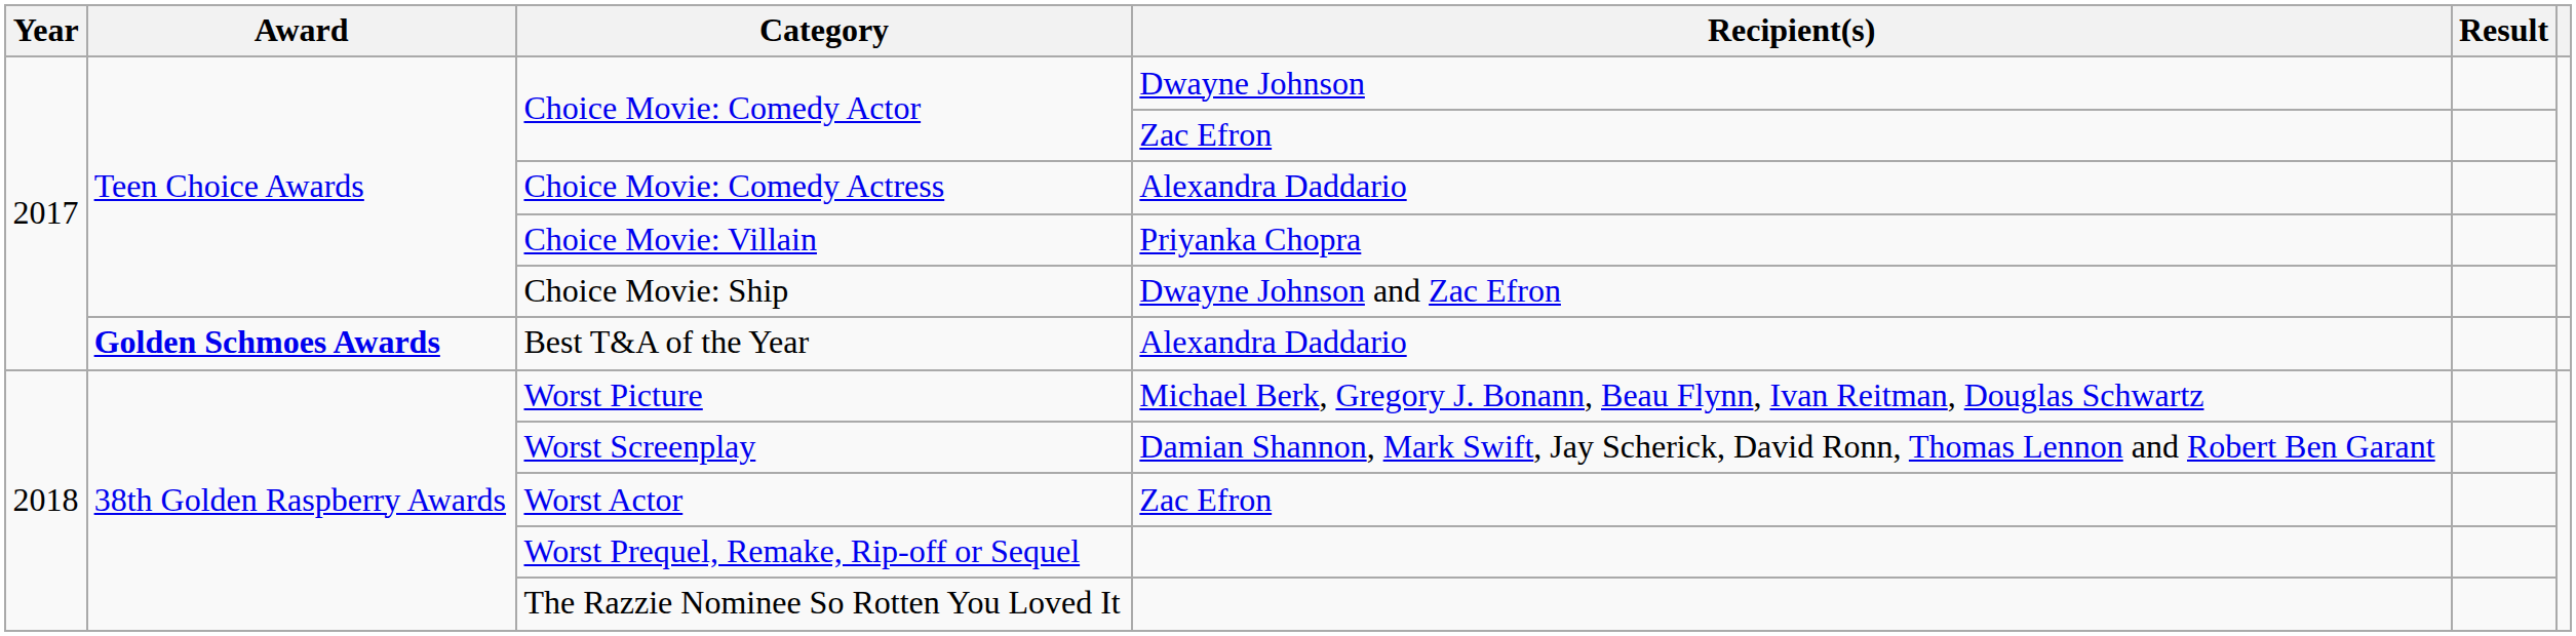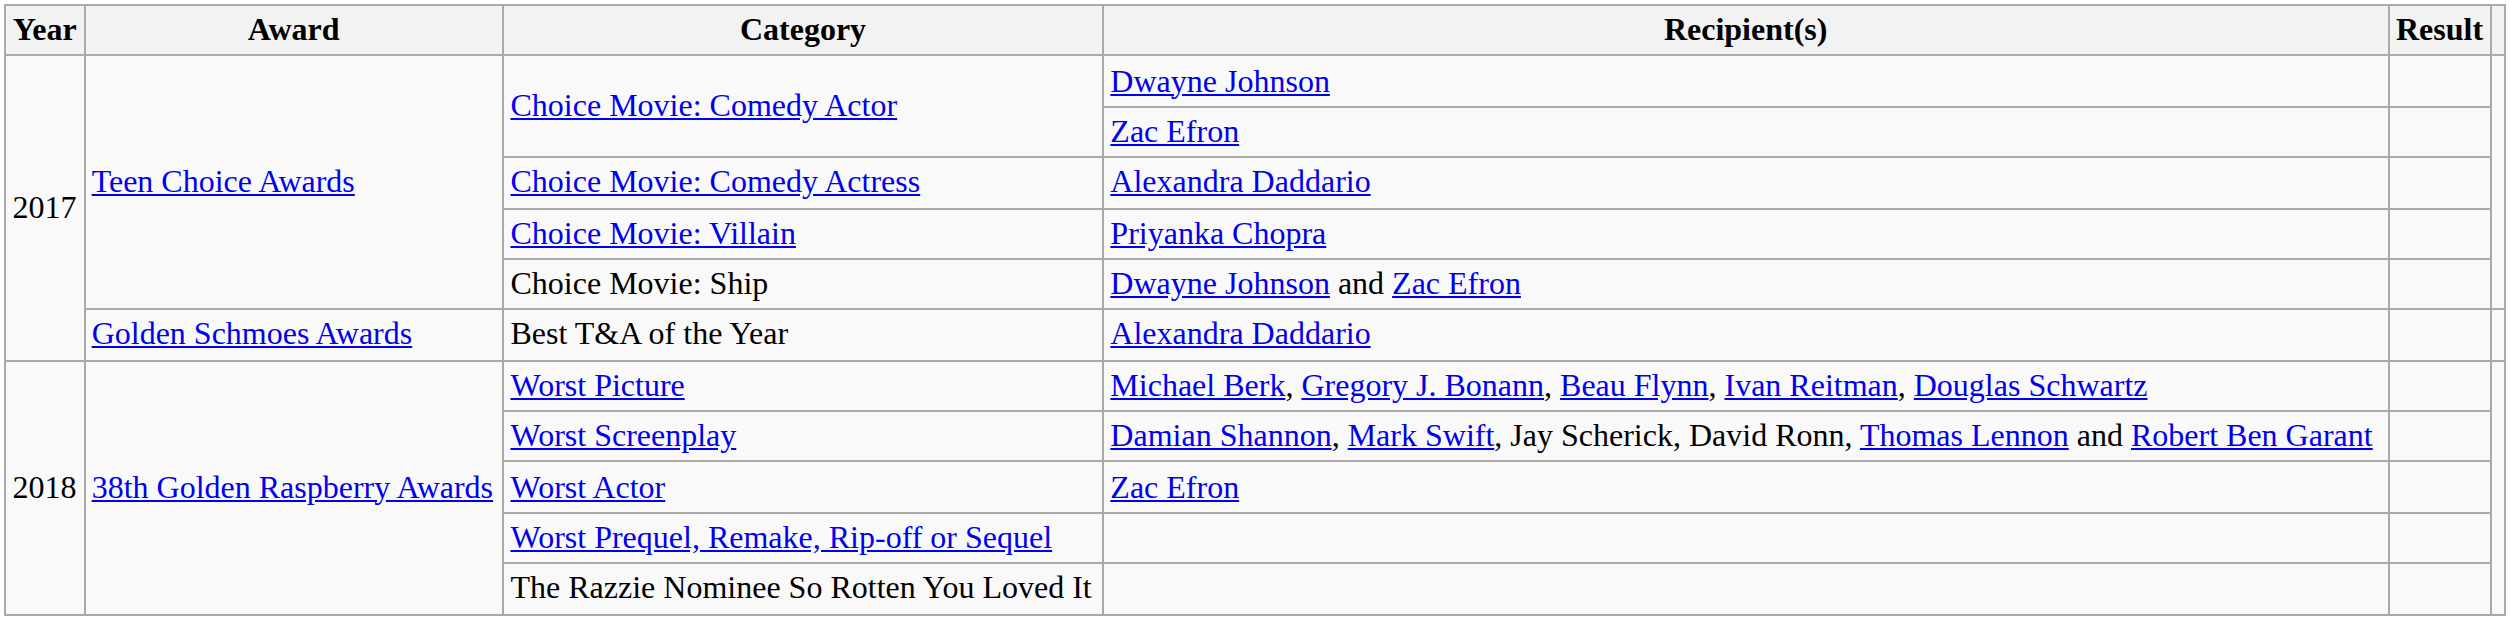Best T&A of the Year | Award: bold -> normal
